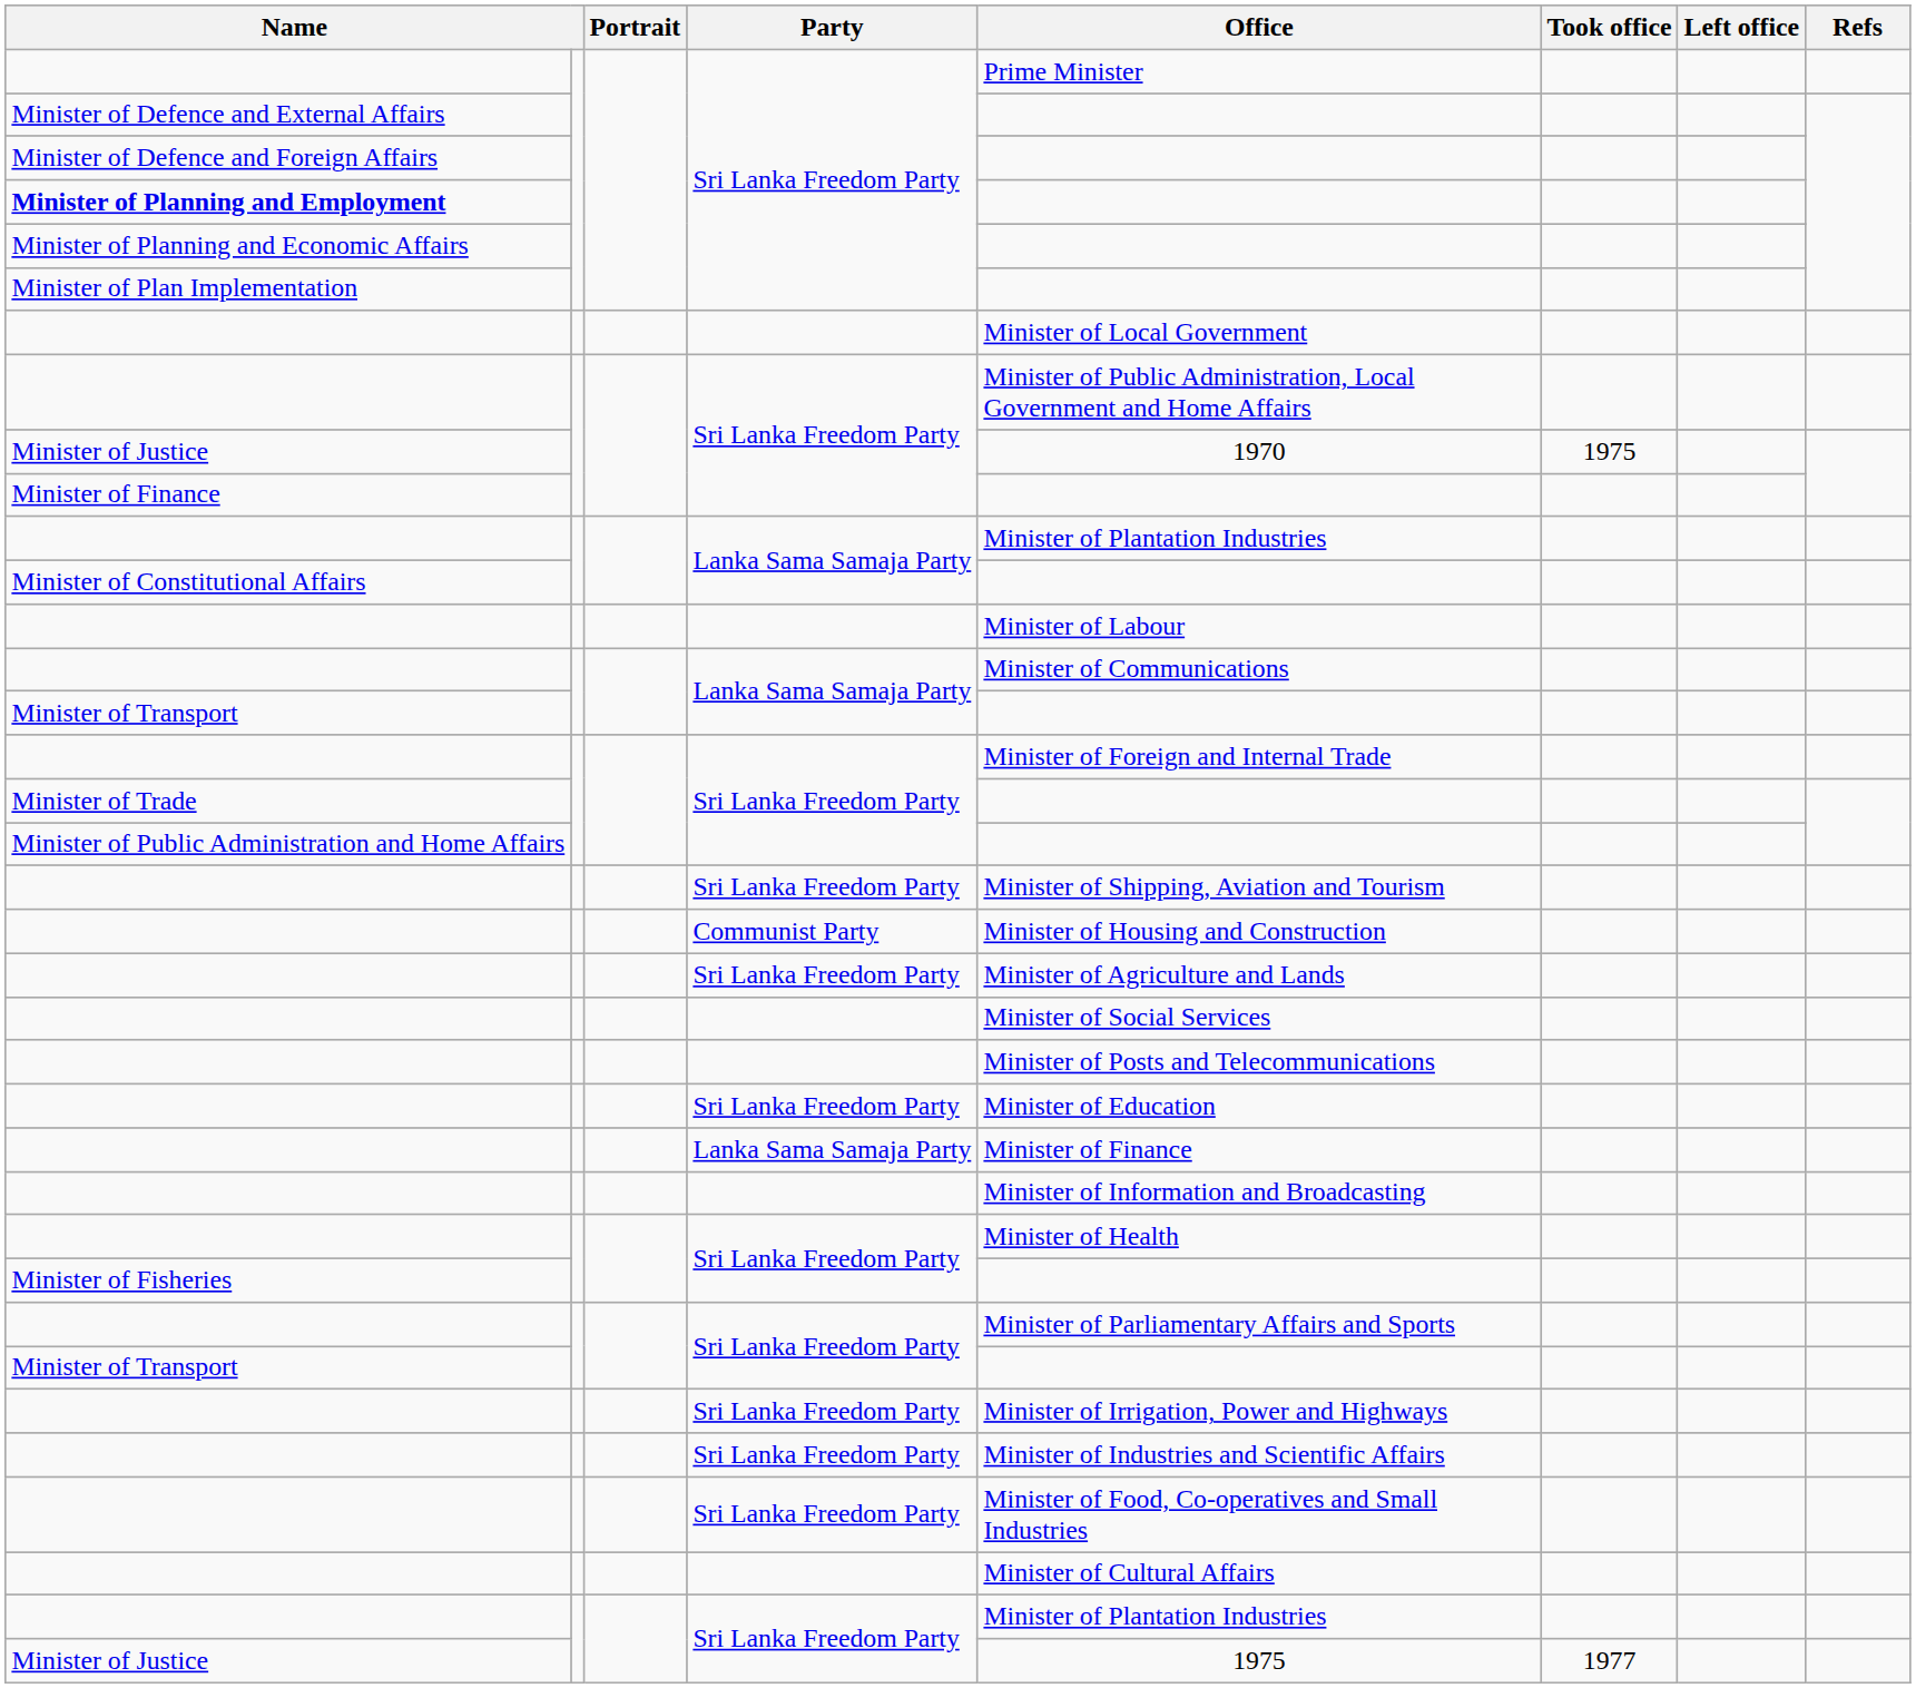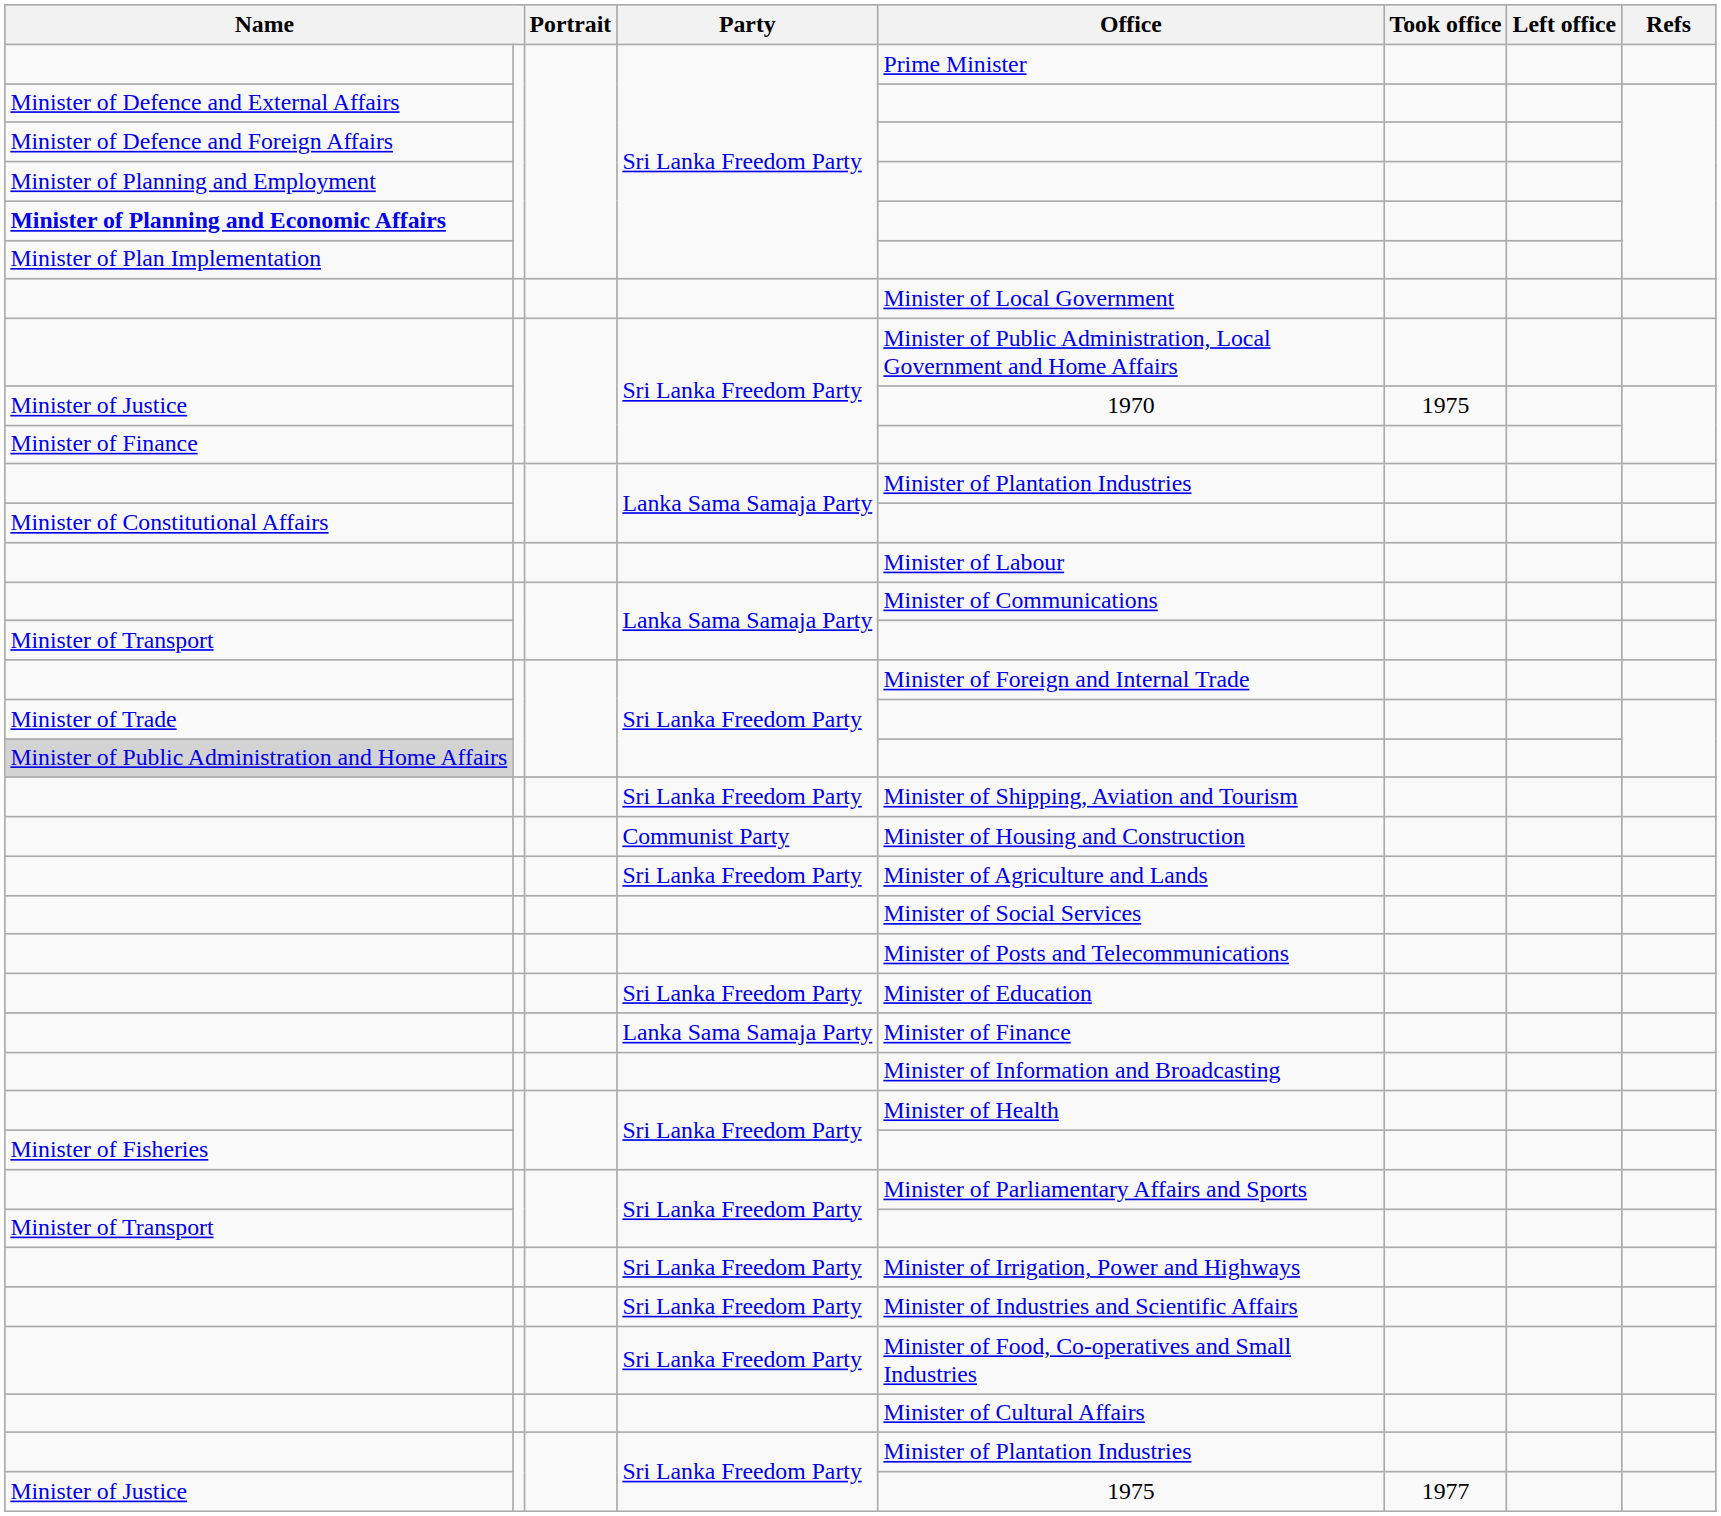Minister of Planning and Employment | column 1: bold -> normal
Minister of Planning and Economic Affairs | column 1: normal -> bold
Minister of Public Administration and Home Affairs | column 1: no background -> lightgrey background
